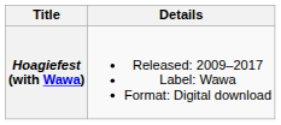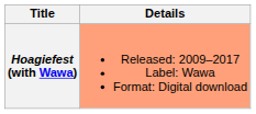Hoagiefest (with Wawa) | Details: no background -> lightsalmon background
